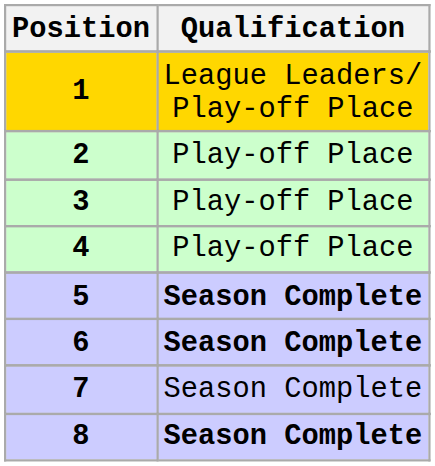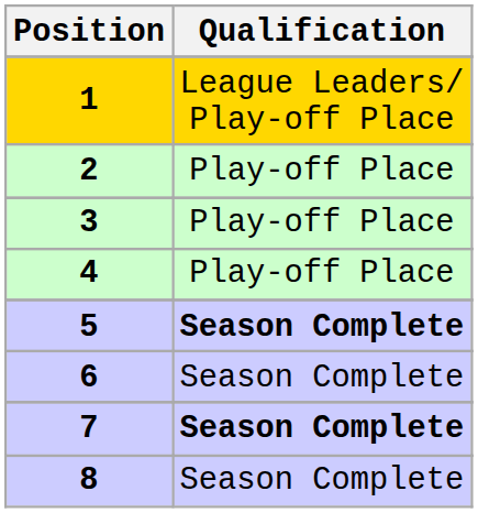6 | Qualification: bold -> normal
7 | Qualification: normal -> bold
8 | Qualification: bold -> normal
